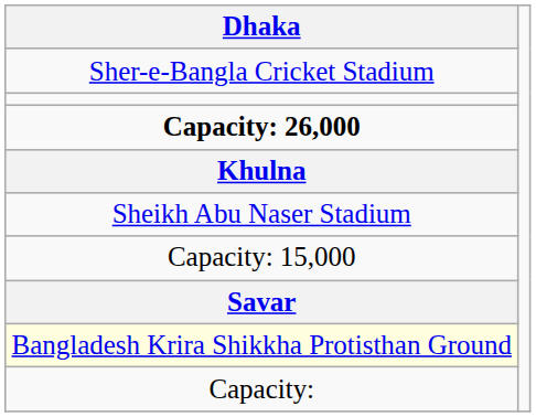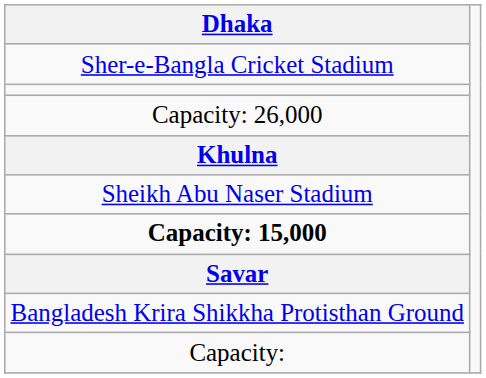Capacity: 26,000 | Dhaka: bold -> normal
Capacity: 15,000 | Dhaka: normal -> bold
Bangladesh Krira Shikkha Protisthan Ground | Dhaka: lightyellow background -> no background
